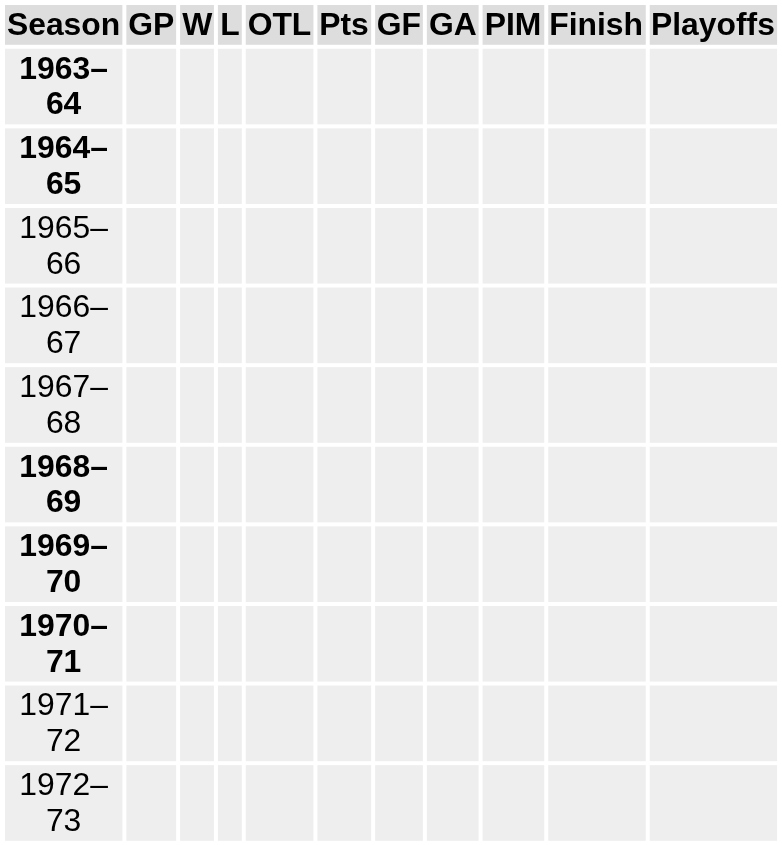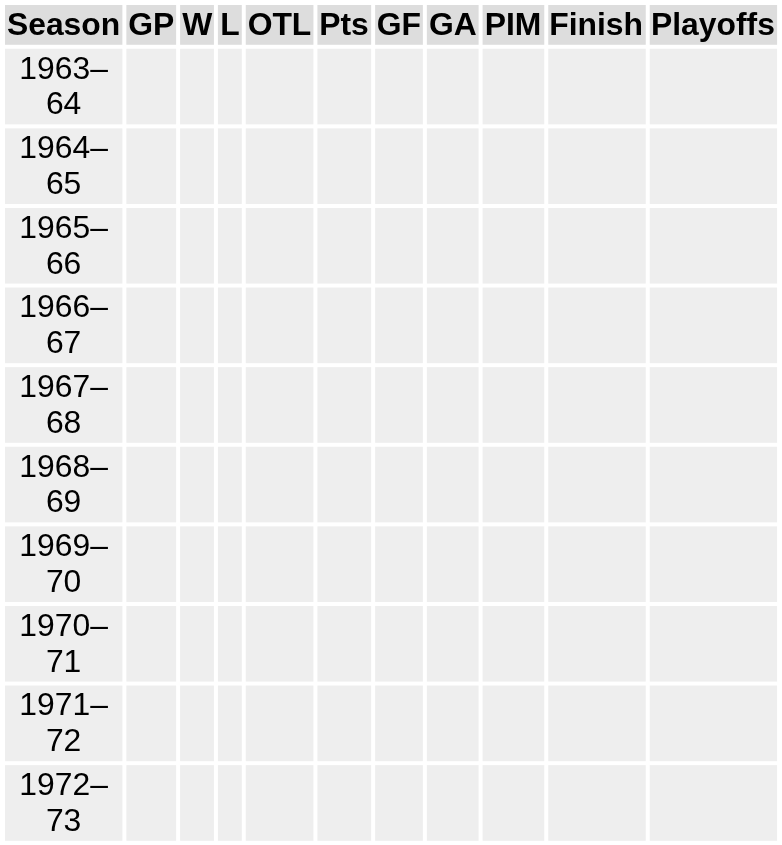1963–64 | Season: bold -> normal
1964–65 | Season: bold -> normal
1968–69 | Season: bold -> normal
1969–70 | Season: bold -> normal
1970–71 | Season: bold -> normal
